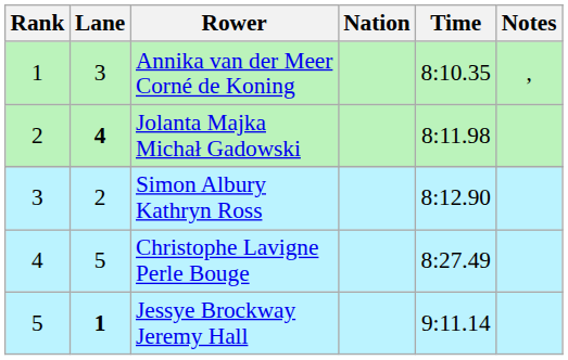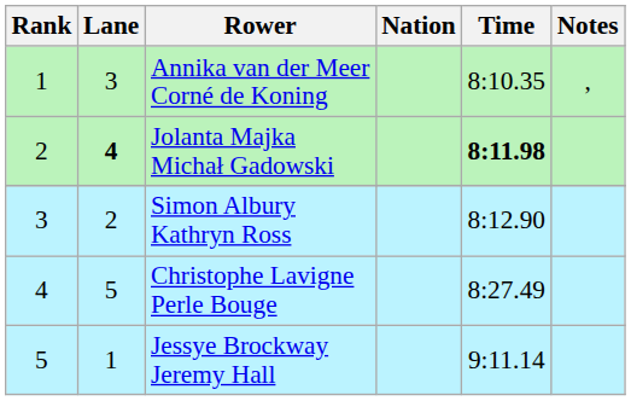Jolanta Majka Michał Gadowski | Time: normal -> bold
Jessye Brockway Jeremy Hall | Lane: bold -> normal
